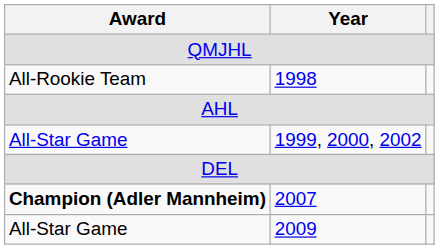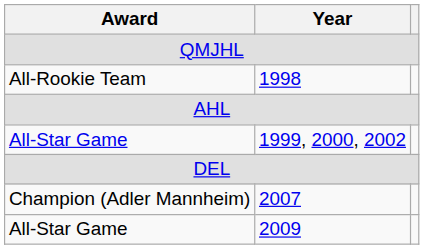2007 | Award: bold -> normal
